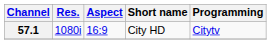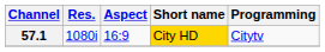57.1 | Short name: no background -> gold background
